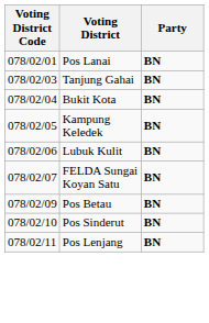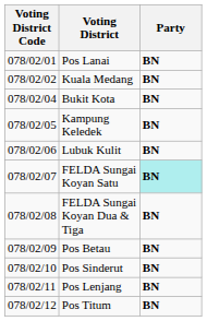+ row: 078/02/02 | Kuala Medang | BN
- row: 078/02/03 | Tanjung Gahai | BN
FELDA Sungai Koyan Satu | Party: no background -> paleturquoise background
+ row: 078/02/08 | FELDA Sungai Koyan Dua & Tiga | BN
+ row: 078/02/12 | Pos Titum | BN
